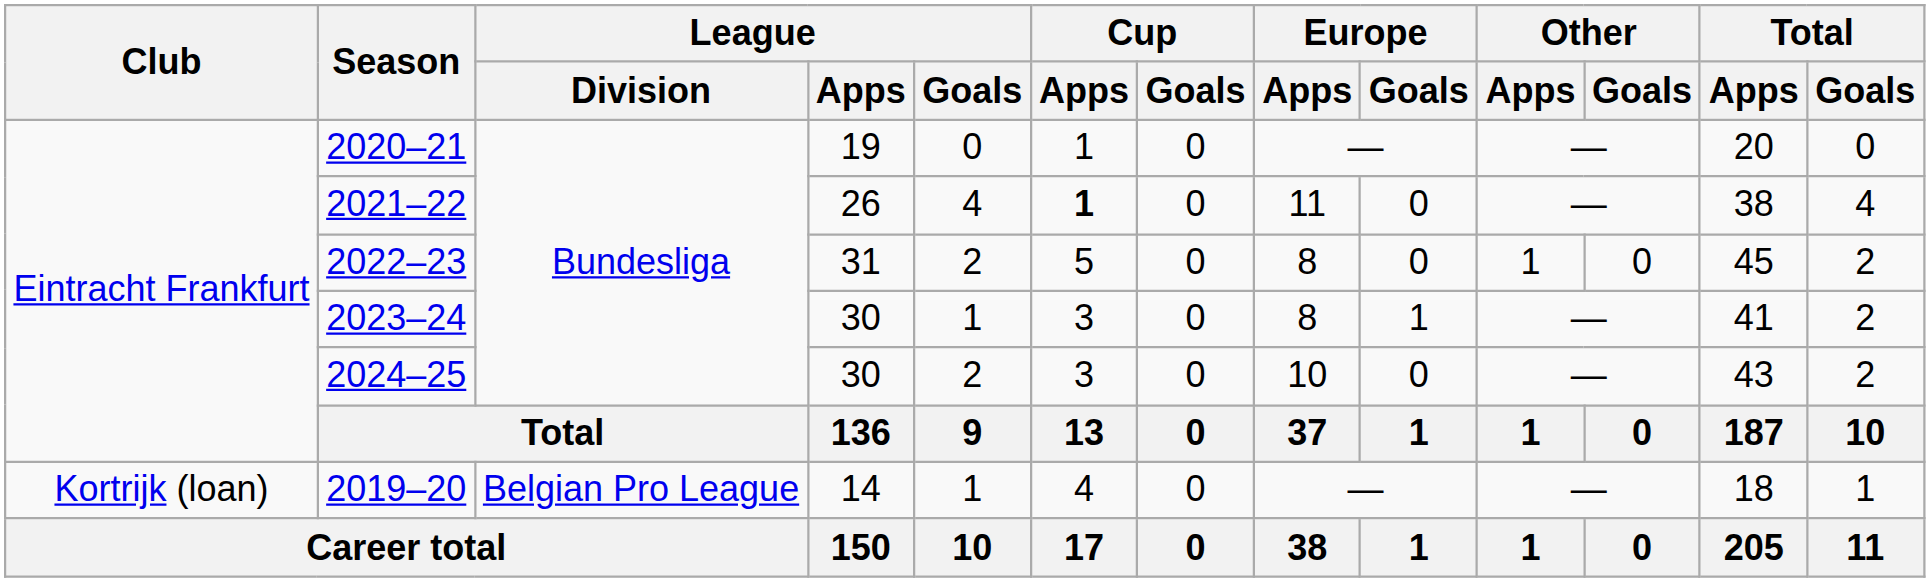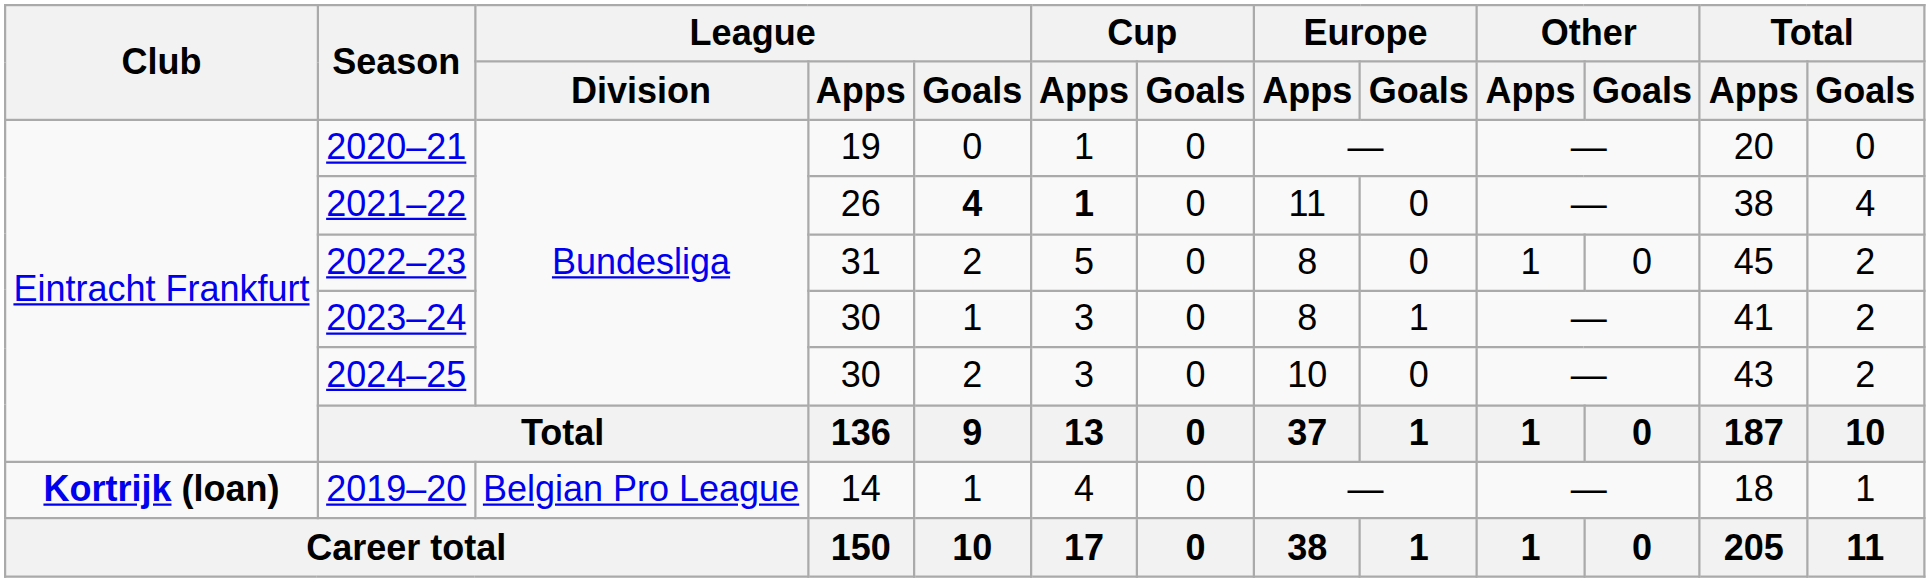2021–22 | League / Goals: normal -> bold
2019–20 | Club: normal -> bold
